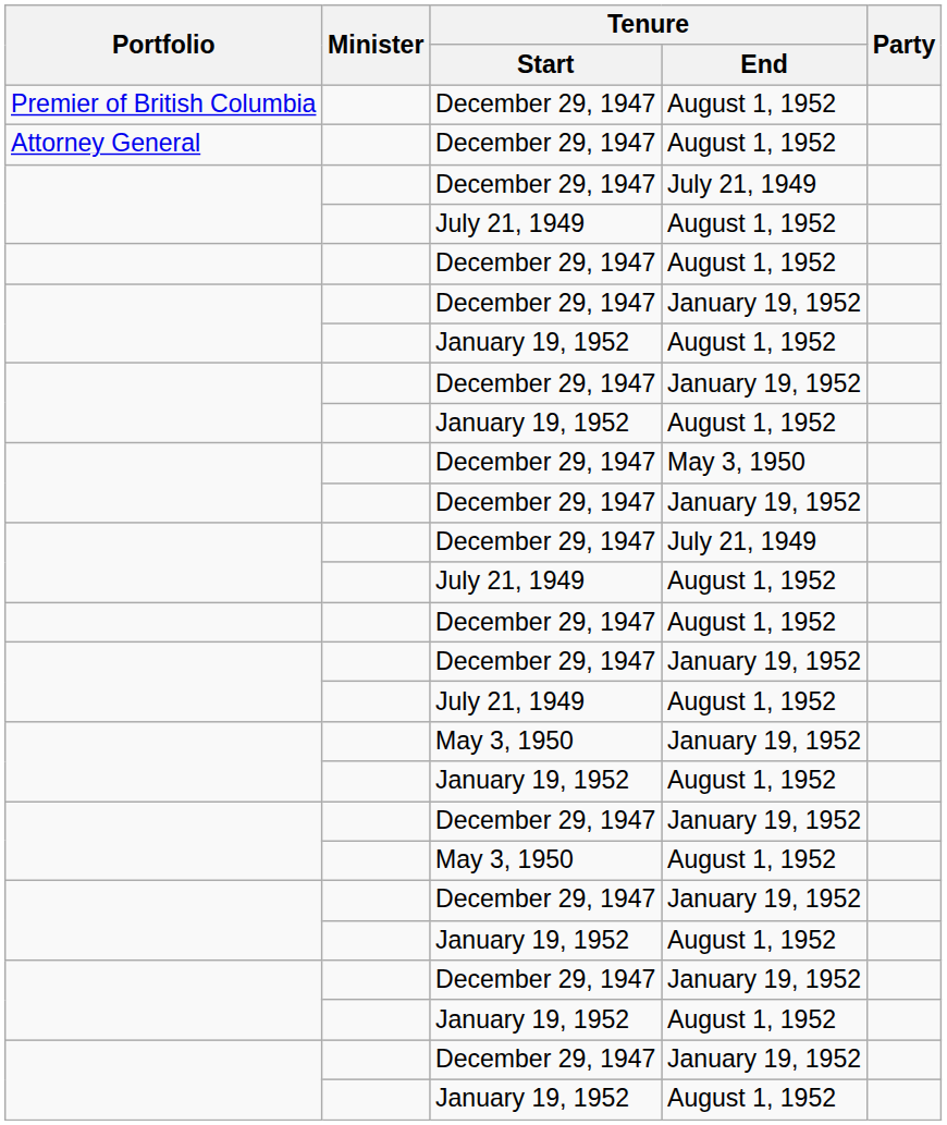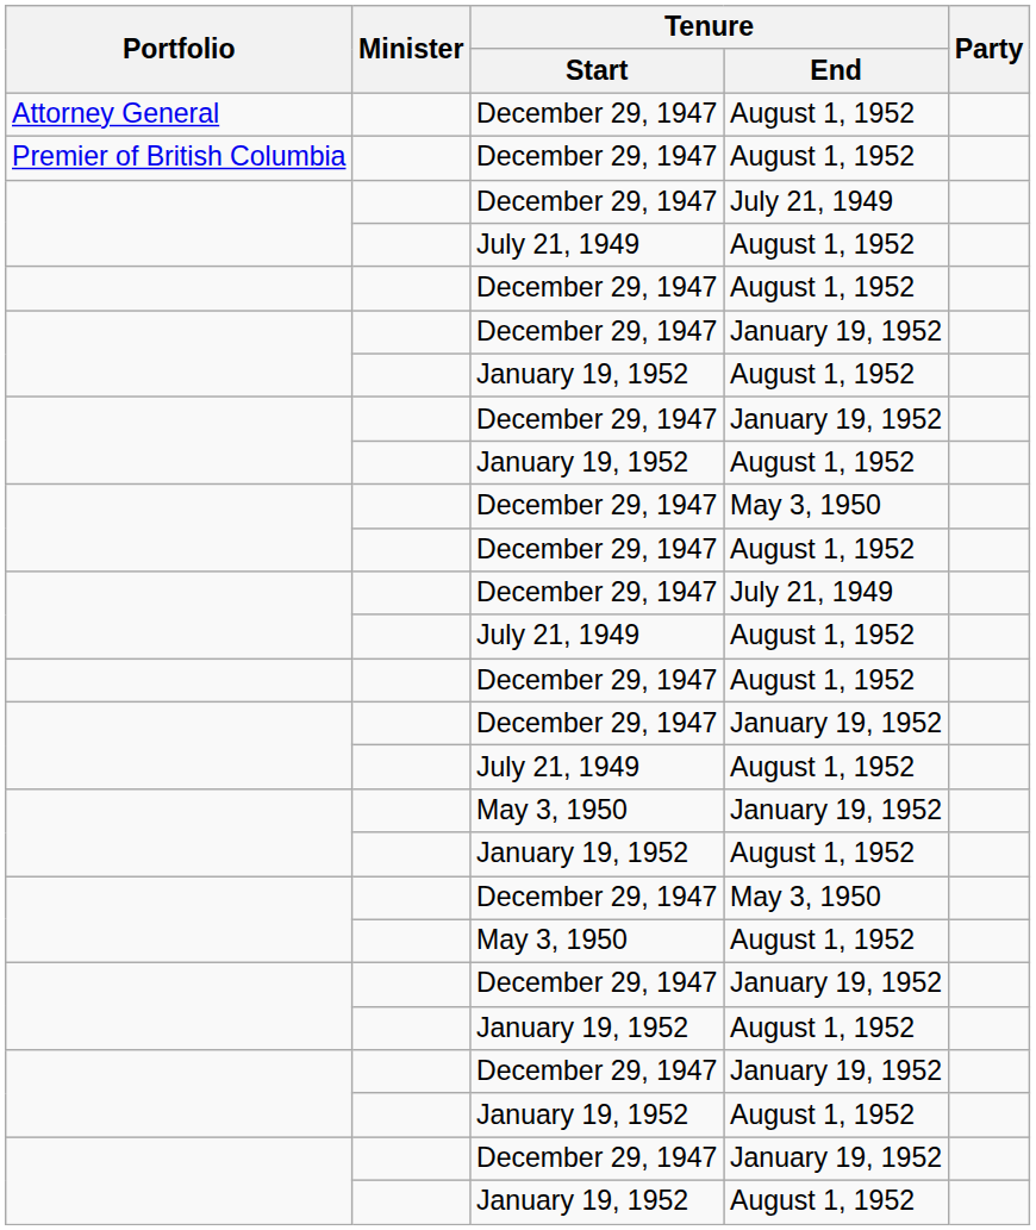row 3 | Portfolio: Premier of British Columbia -> Attorney General
row 4 | Portfolio: Attorney General -> Premier of British Columbia
row 13 | Tenure / End: January 19, 1952 -> August 1, 1952
row 21 | Tenure / End: January 19, 1952 -> May 3, 1950
